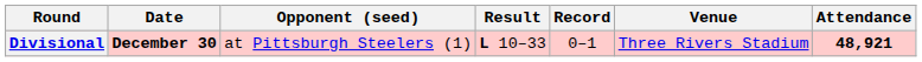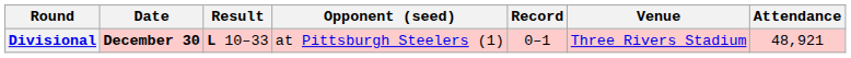columns swapped: Opponent (seed) <-> Result
Divisional | Attendance: bold -> normal
